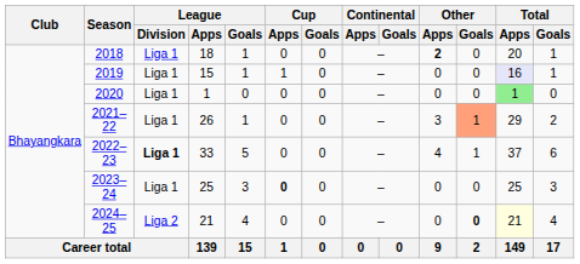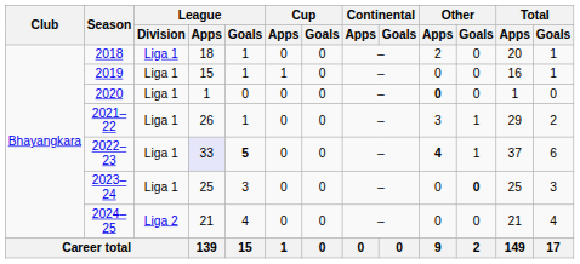2018 | Other / Apps: bold -> normal
2019 | Total / Apps: lavender background -> no background
2020 | Other / Apps: normal -> bold
2020 | Total / Apps: lightgreen background -> no background
2021–22 | Other / Goals: lightsalmon background -> no background
2022–23 | League / Division: bold -> normal
2022–23 | League / Apps: no background -> lavender background
2022–23 | League / Goals: normal -> bold
2022–23 | Other / Apps: normal -> bold
2023–24 | Cup / Apps: bold -> normal
2023–24 | Other / Goals: normal -> bold
2024–25 | Other / Goals: bold -> normal
2024–25 | Total / Apps: lightyellow background -> no background
